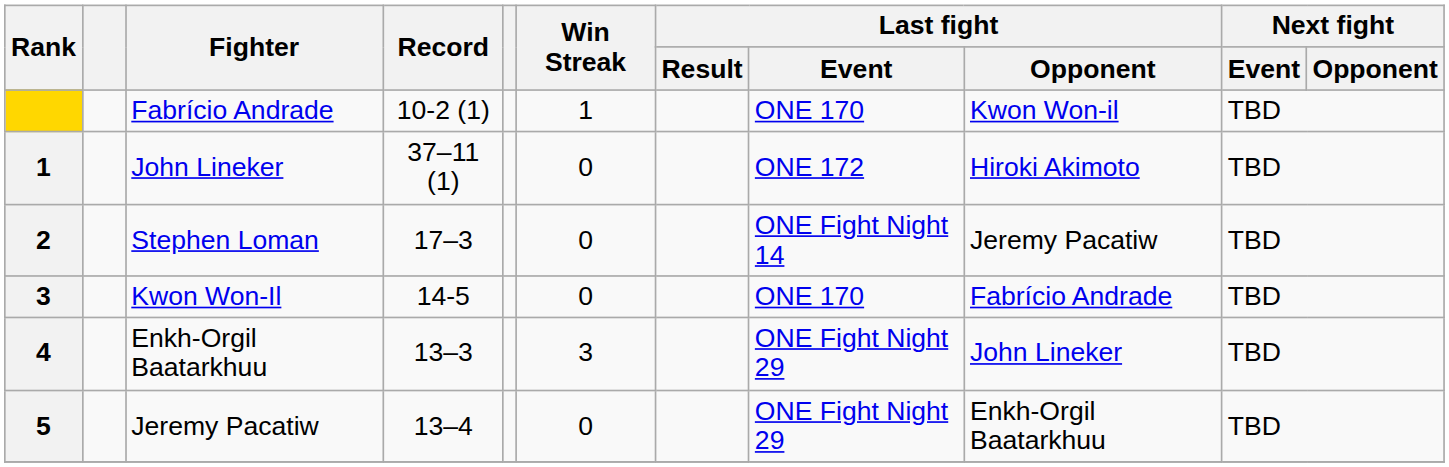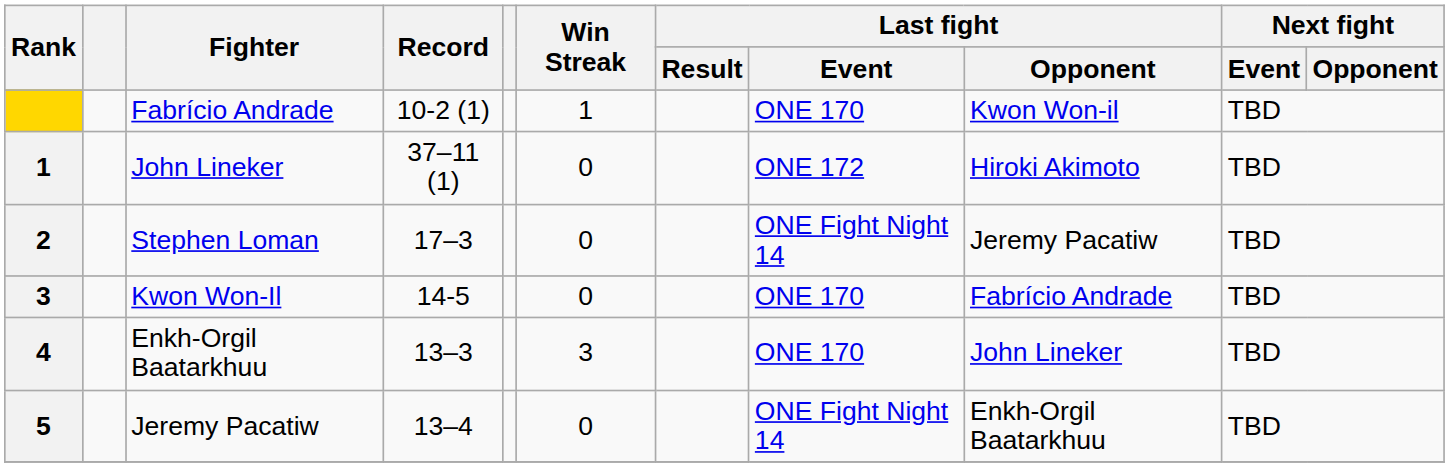4 | Last fight / Event: ONE Fight Night 29 -> ONE 170
5 | Last fight / Event: ONE Fight Night 29 -> ONE Fight Night 14
